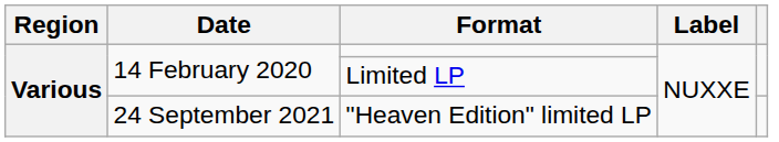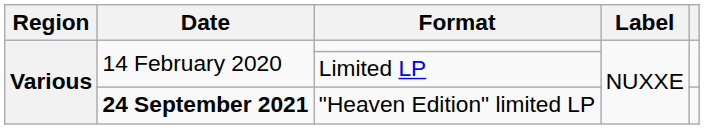"Heaven Edition" limited LP | Date: normal -> bold
